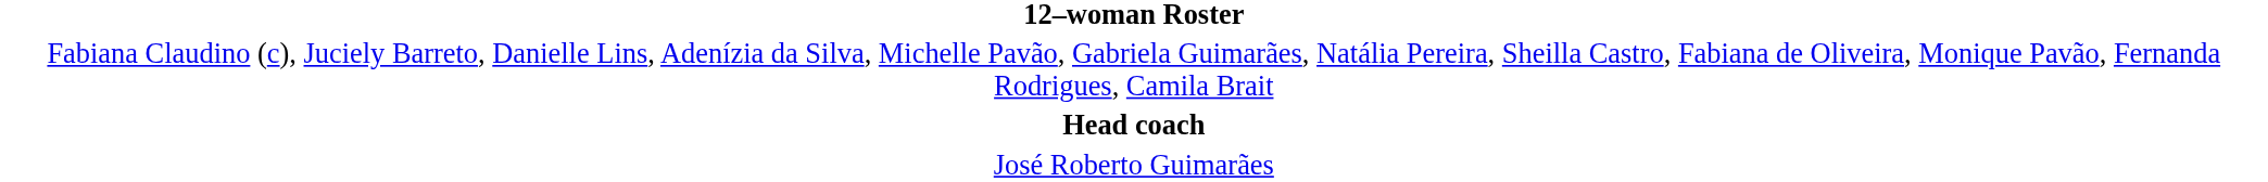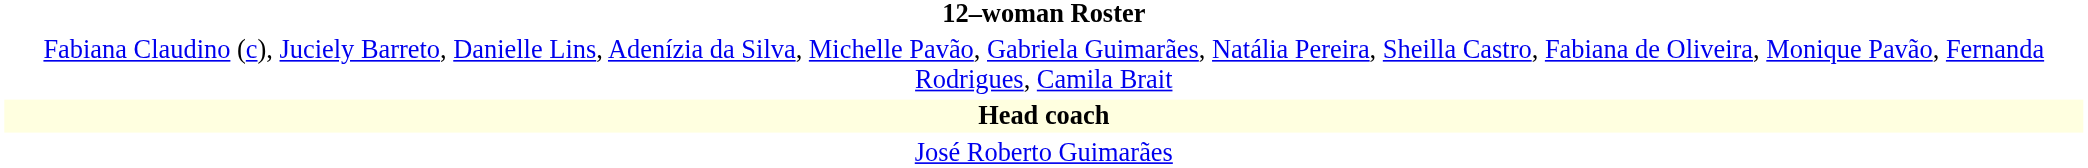row 3 | column 1: no background -> lightyellow background
